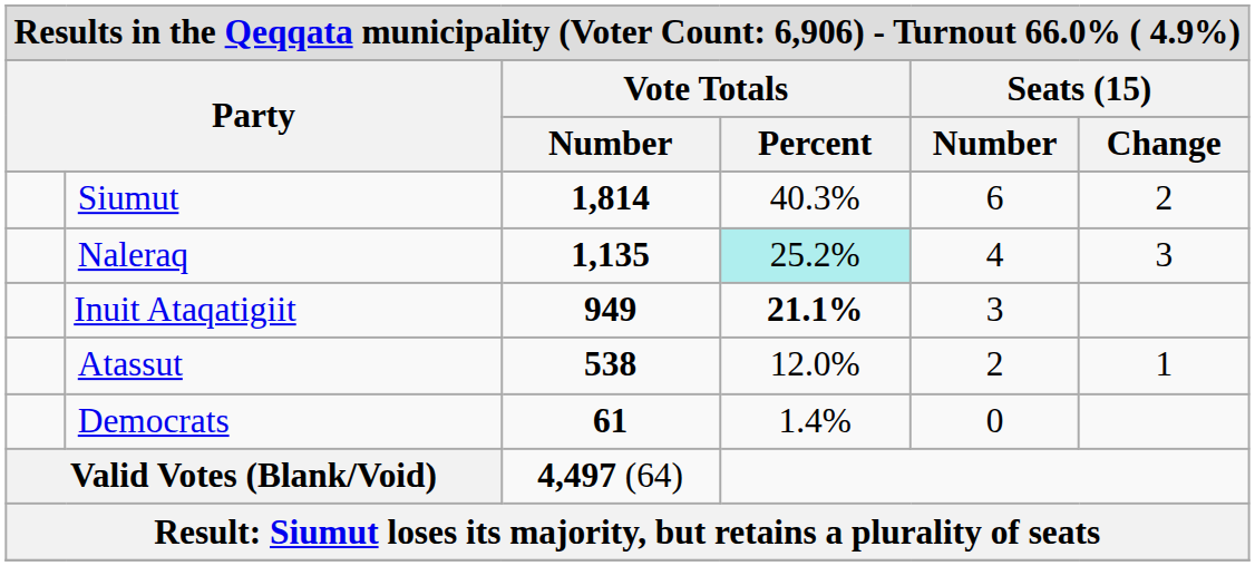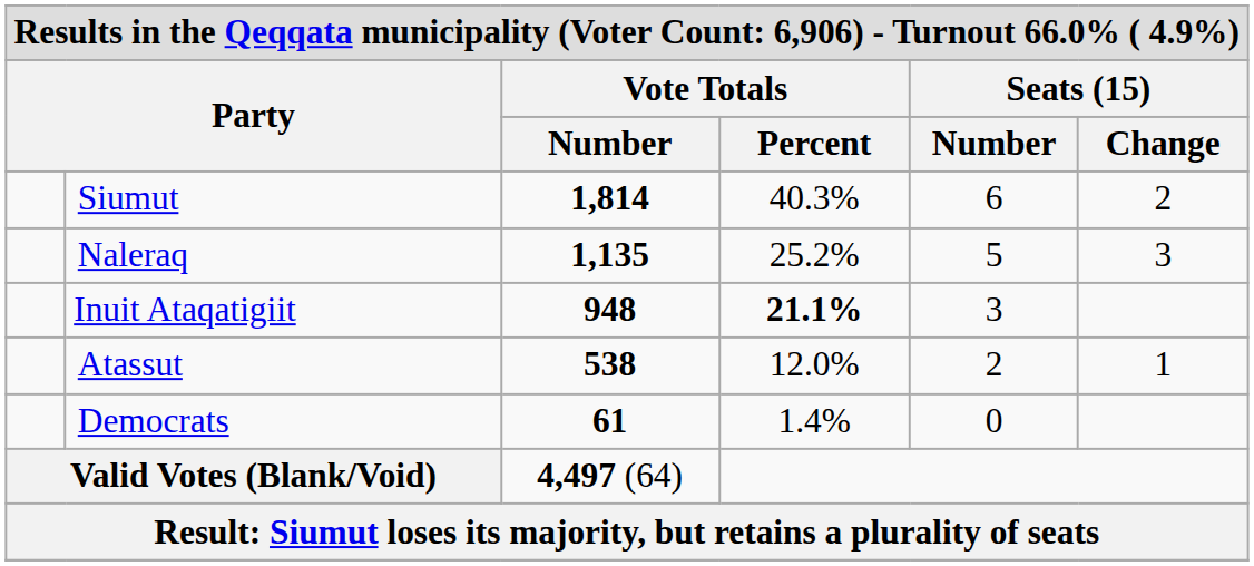Naleraq | column 4: paleturquoise background -> no background
Naleraq | column 5: 4 -> 5
Inuit Ataqatigiit | column 3: 949 -> 948
